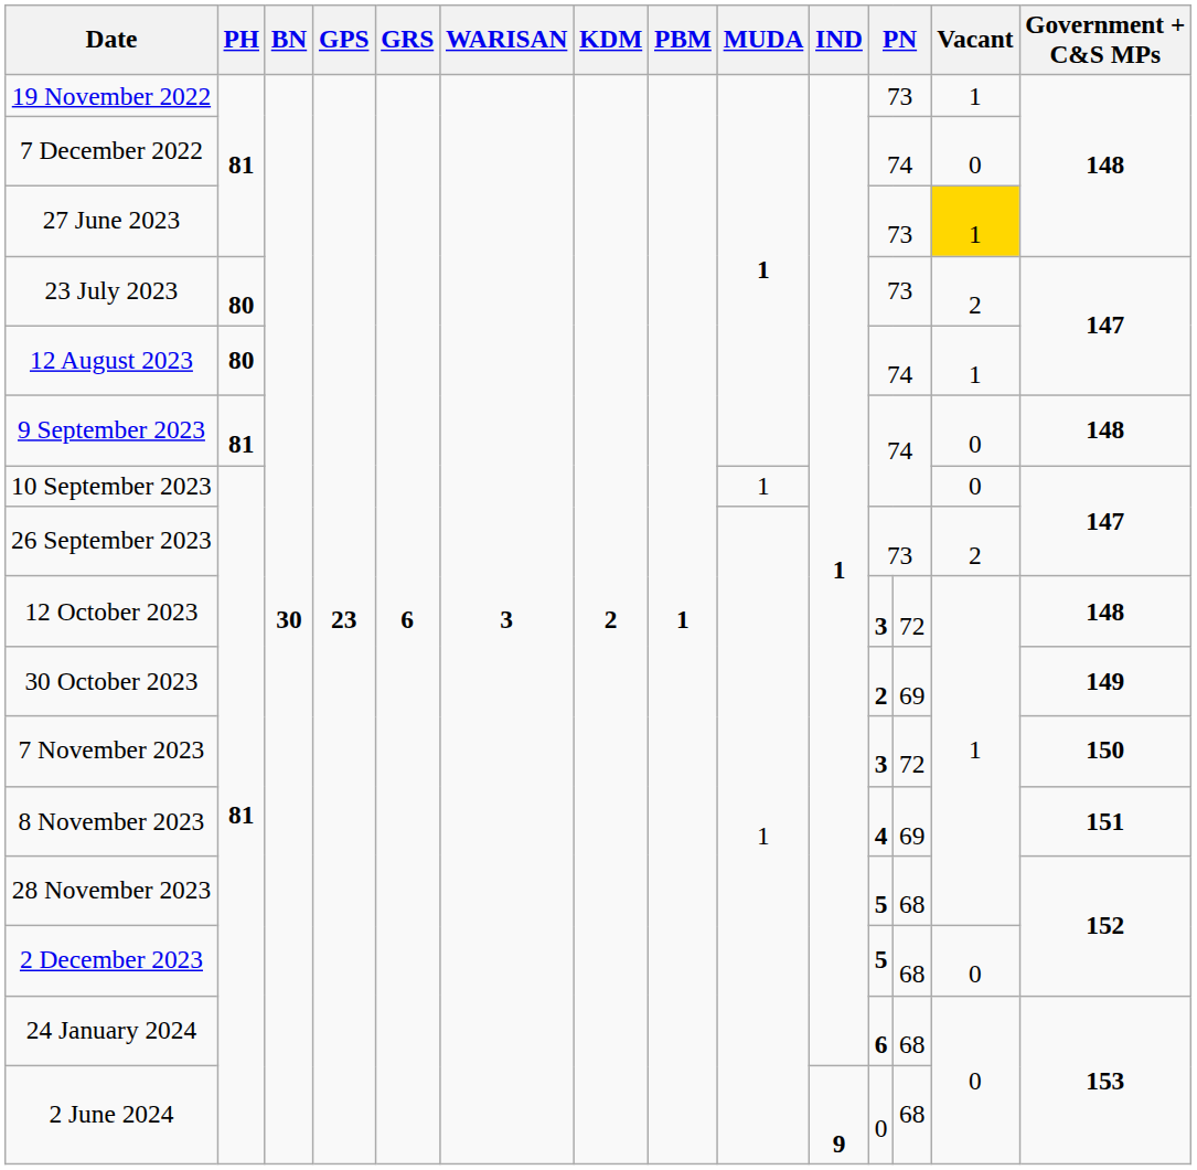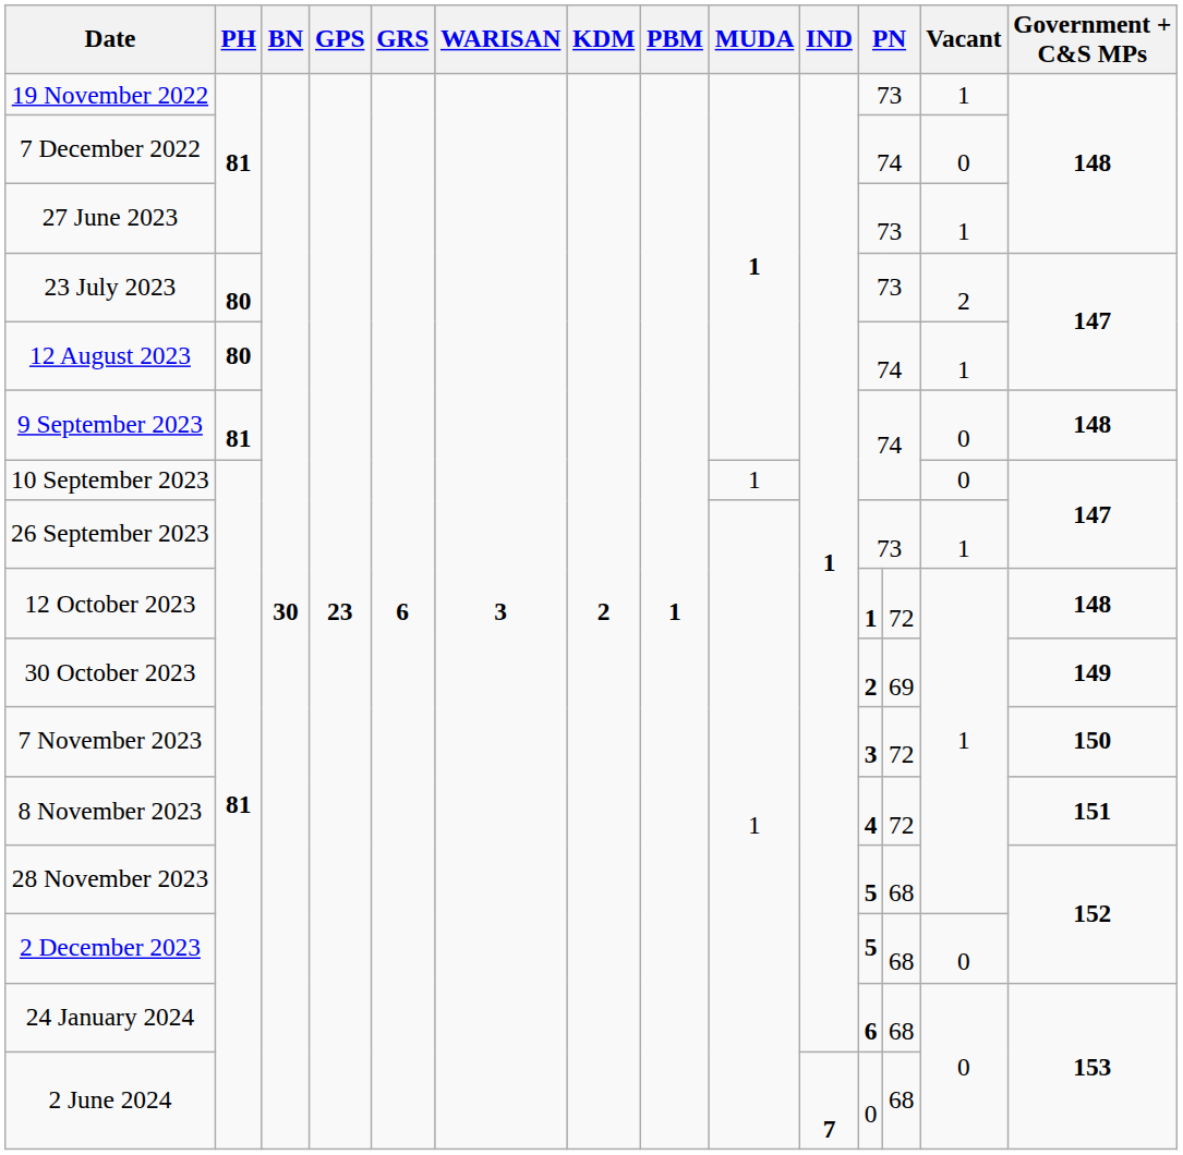27 June 2023 | Vacant: gold background -> no background
26 September 2023 | Vacant: 2 -> 1
12 October 2023 | column 11: 3 -> 1
8 November 2023 | column 12: 69 -> 72
2 June 2024 | IND: 9 -> 7
